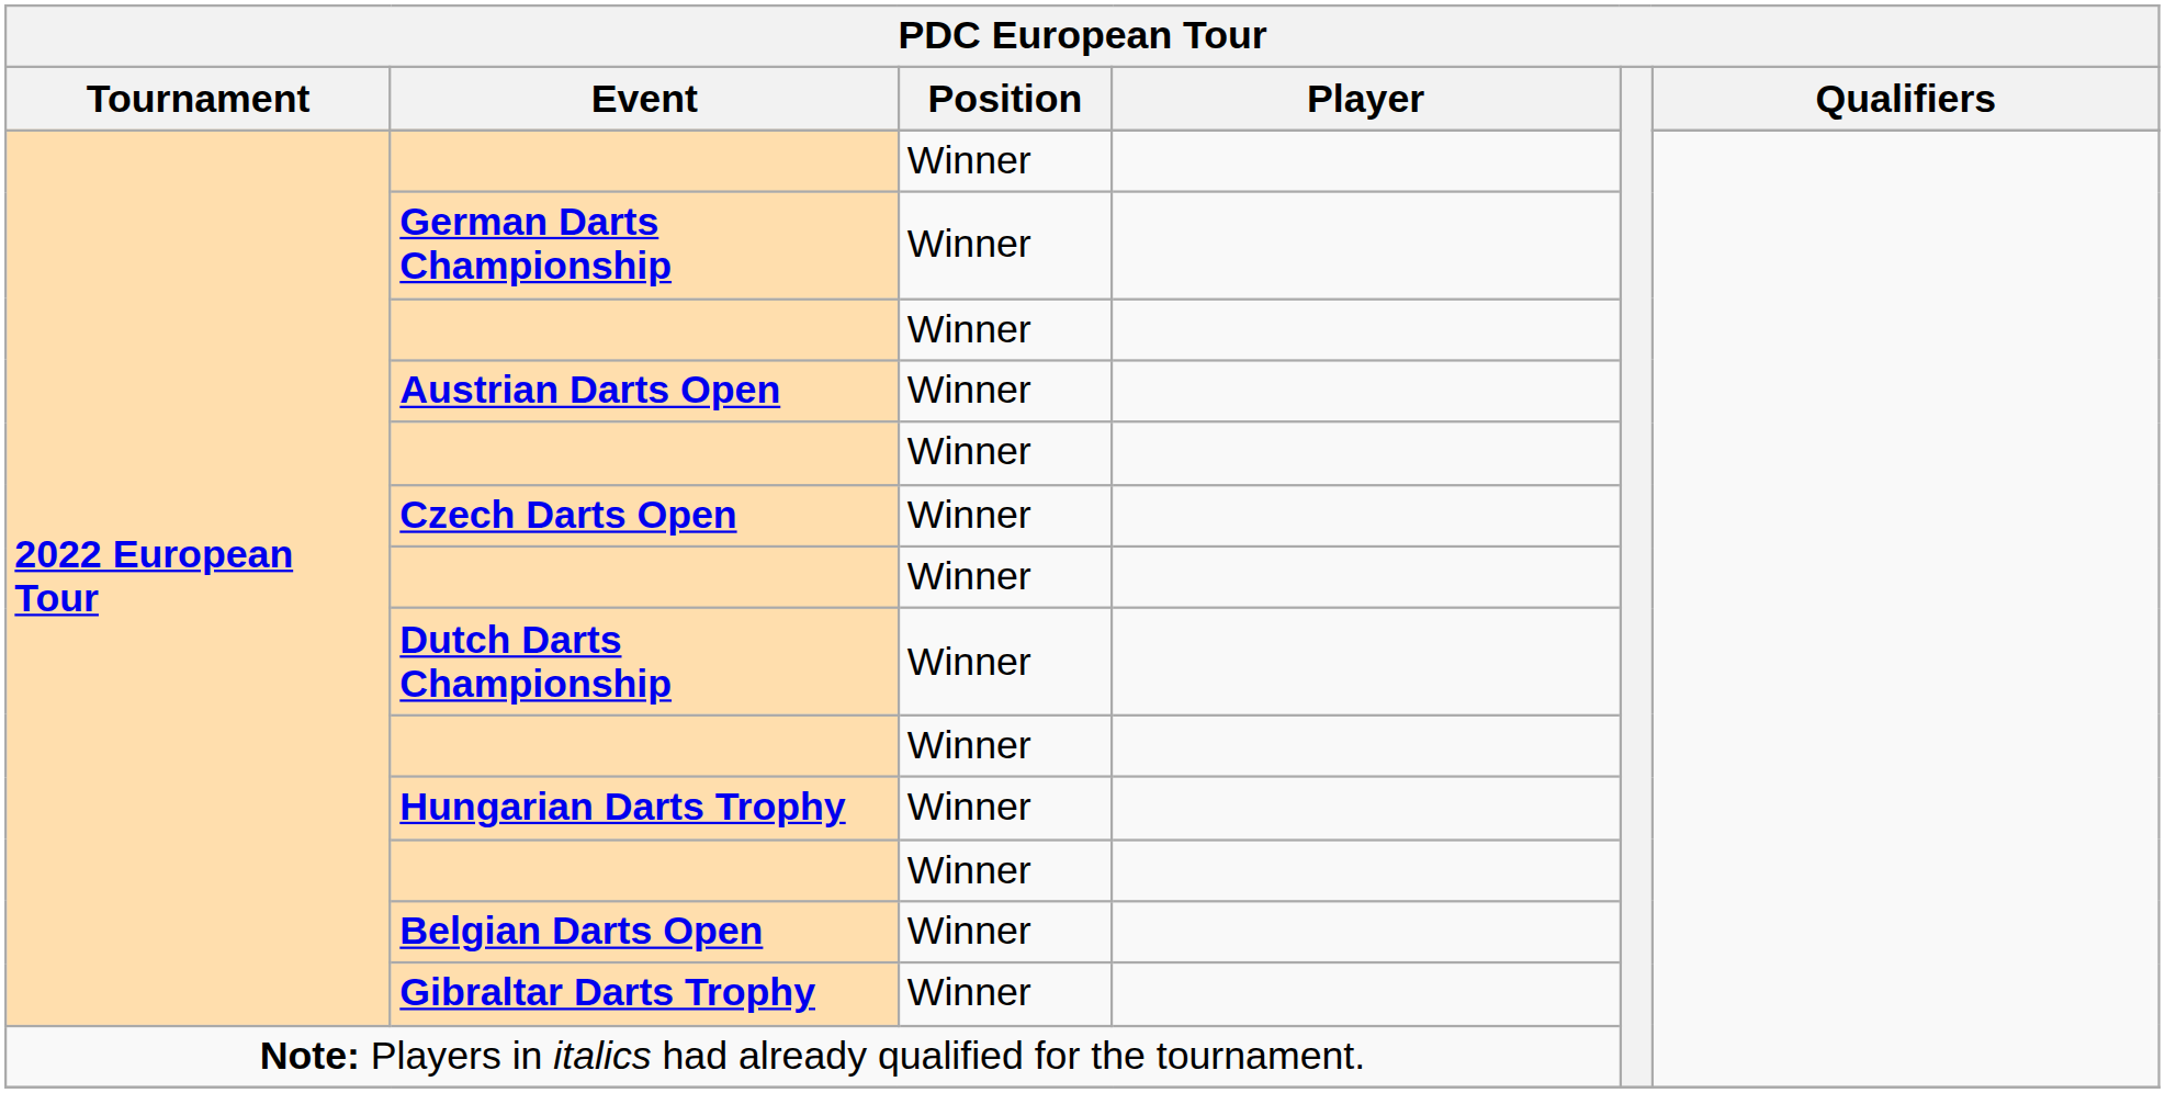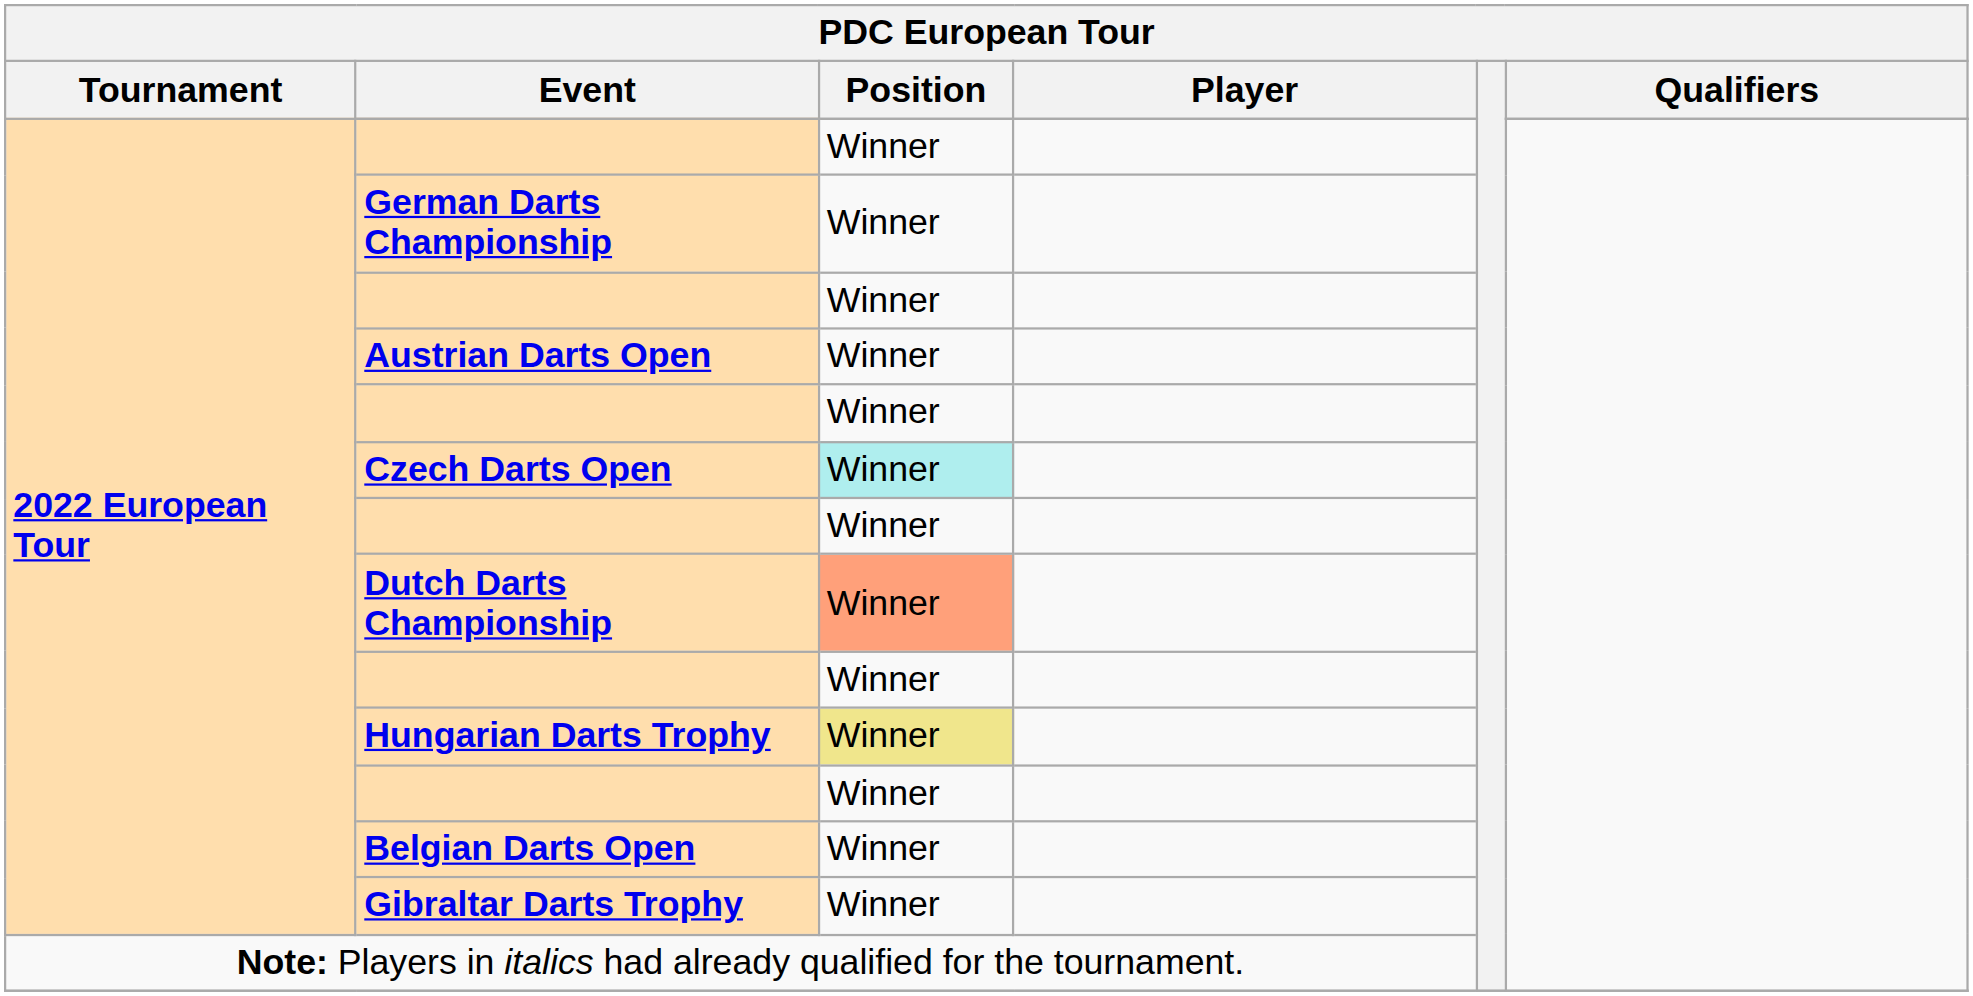Czech Darts Open | Position: no background -> paleturquoise background
Dutch Darts Championship | Position: no background -> lightsalmon background
Hungarian Darts Trophy | Position: no background -> khaki background
